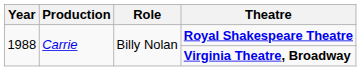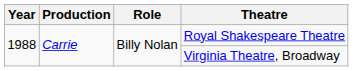Royal Shakespeare Theatre | Theatre: bold -> normal
Virginia Theatre, Broadway | Theatre: bold -> normal
